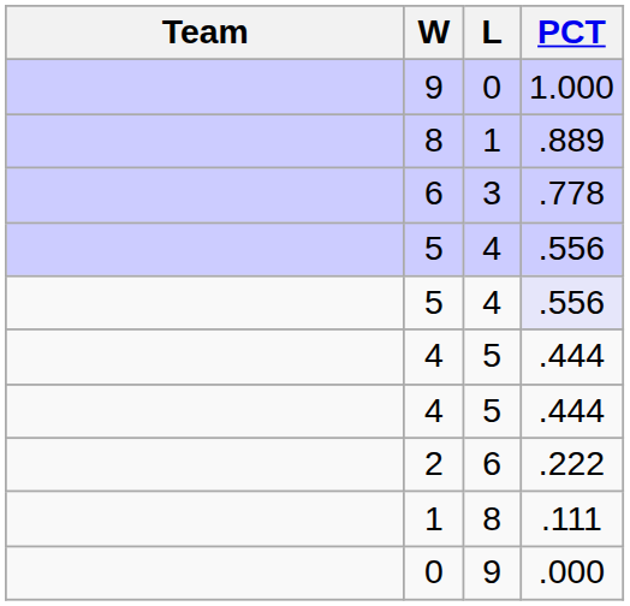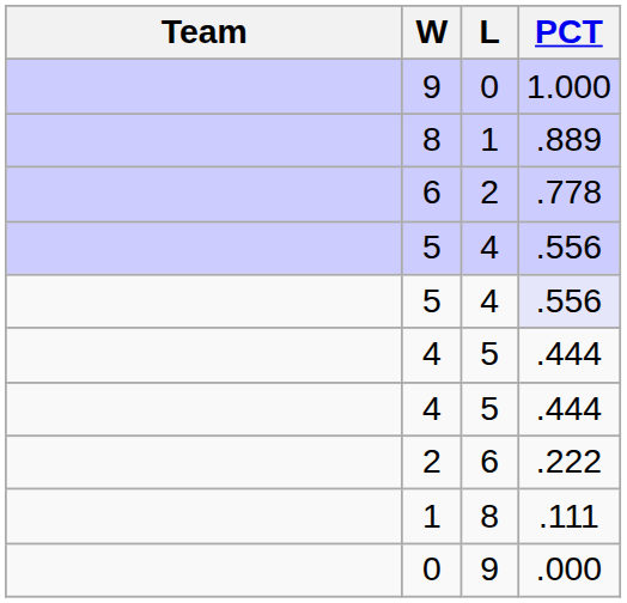row 4 | L: 3 -> 2
